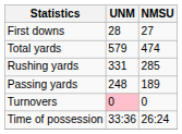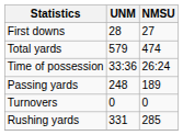rows swapped: Rushing yards <-> Time of possession
Turnovers | UNM: pink background -> no background
